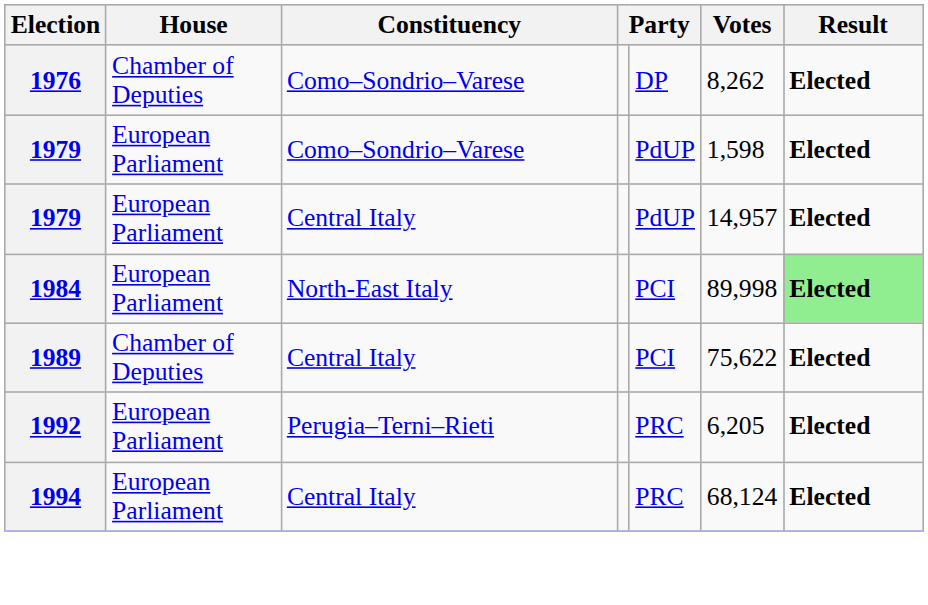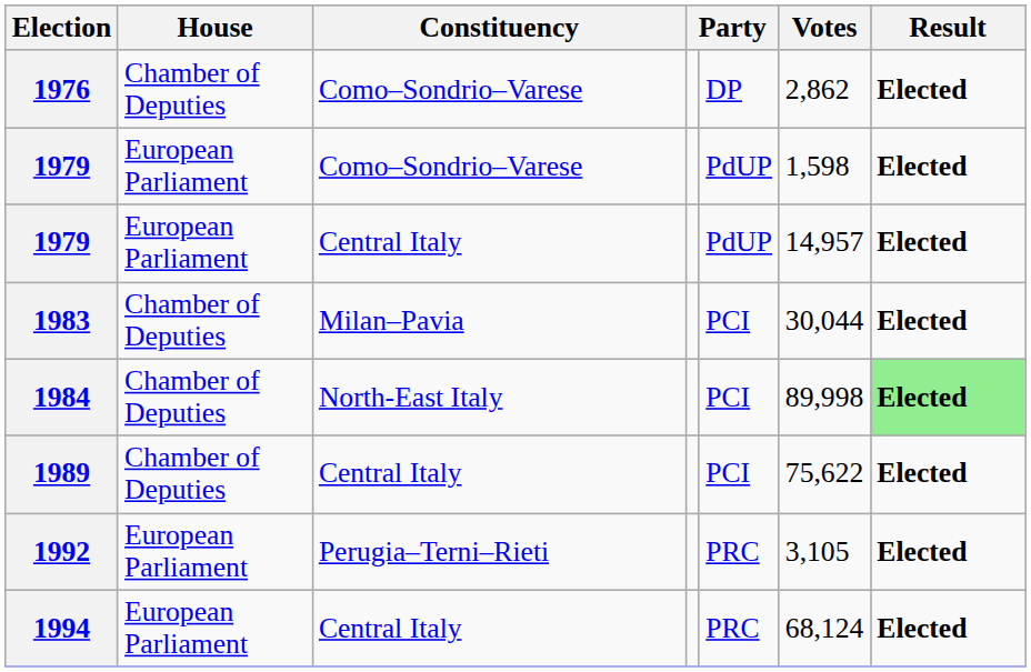1976 | Votes: 8,262 -> 2,862
+ row: 1983 | Chamber of Deputies | Milan–Pavia | PCI | 30,044 | Elected
1984 | House: European Parliament -> Chamber of Deputies
1992 | Votes: 6,205 -> 3,105
